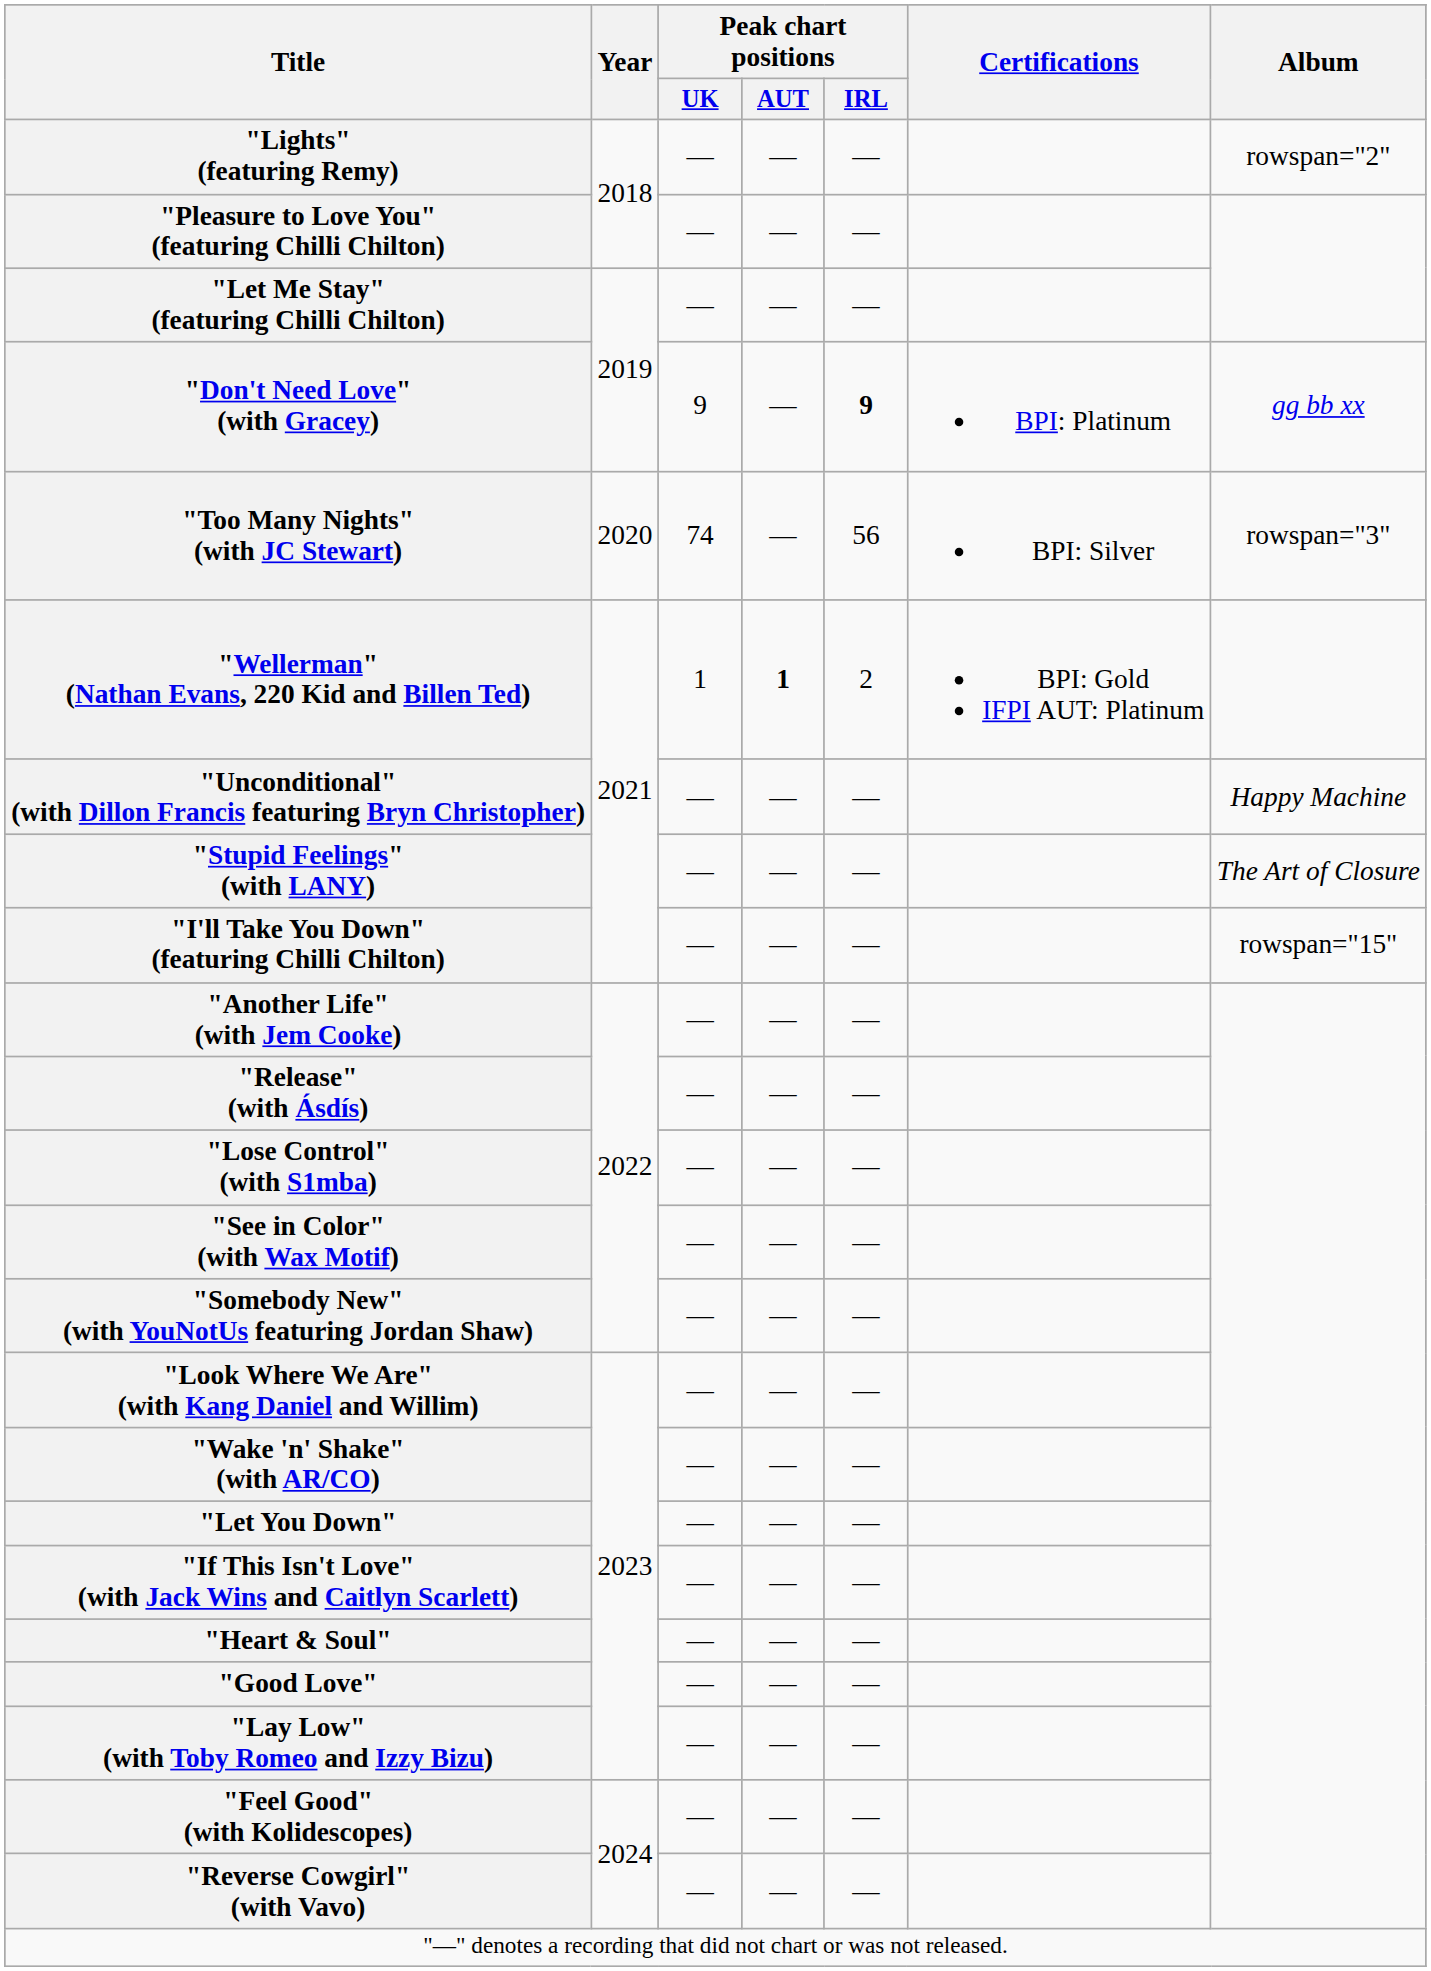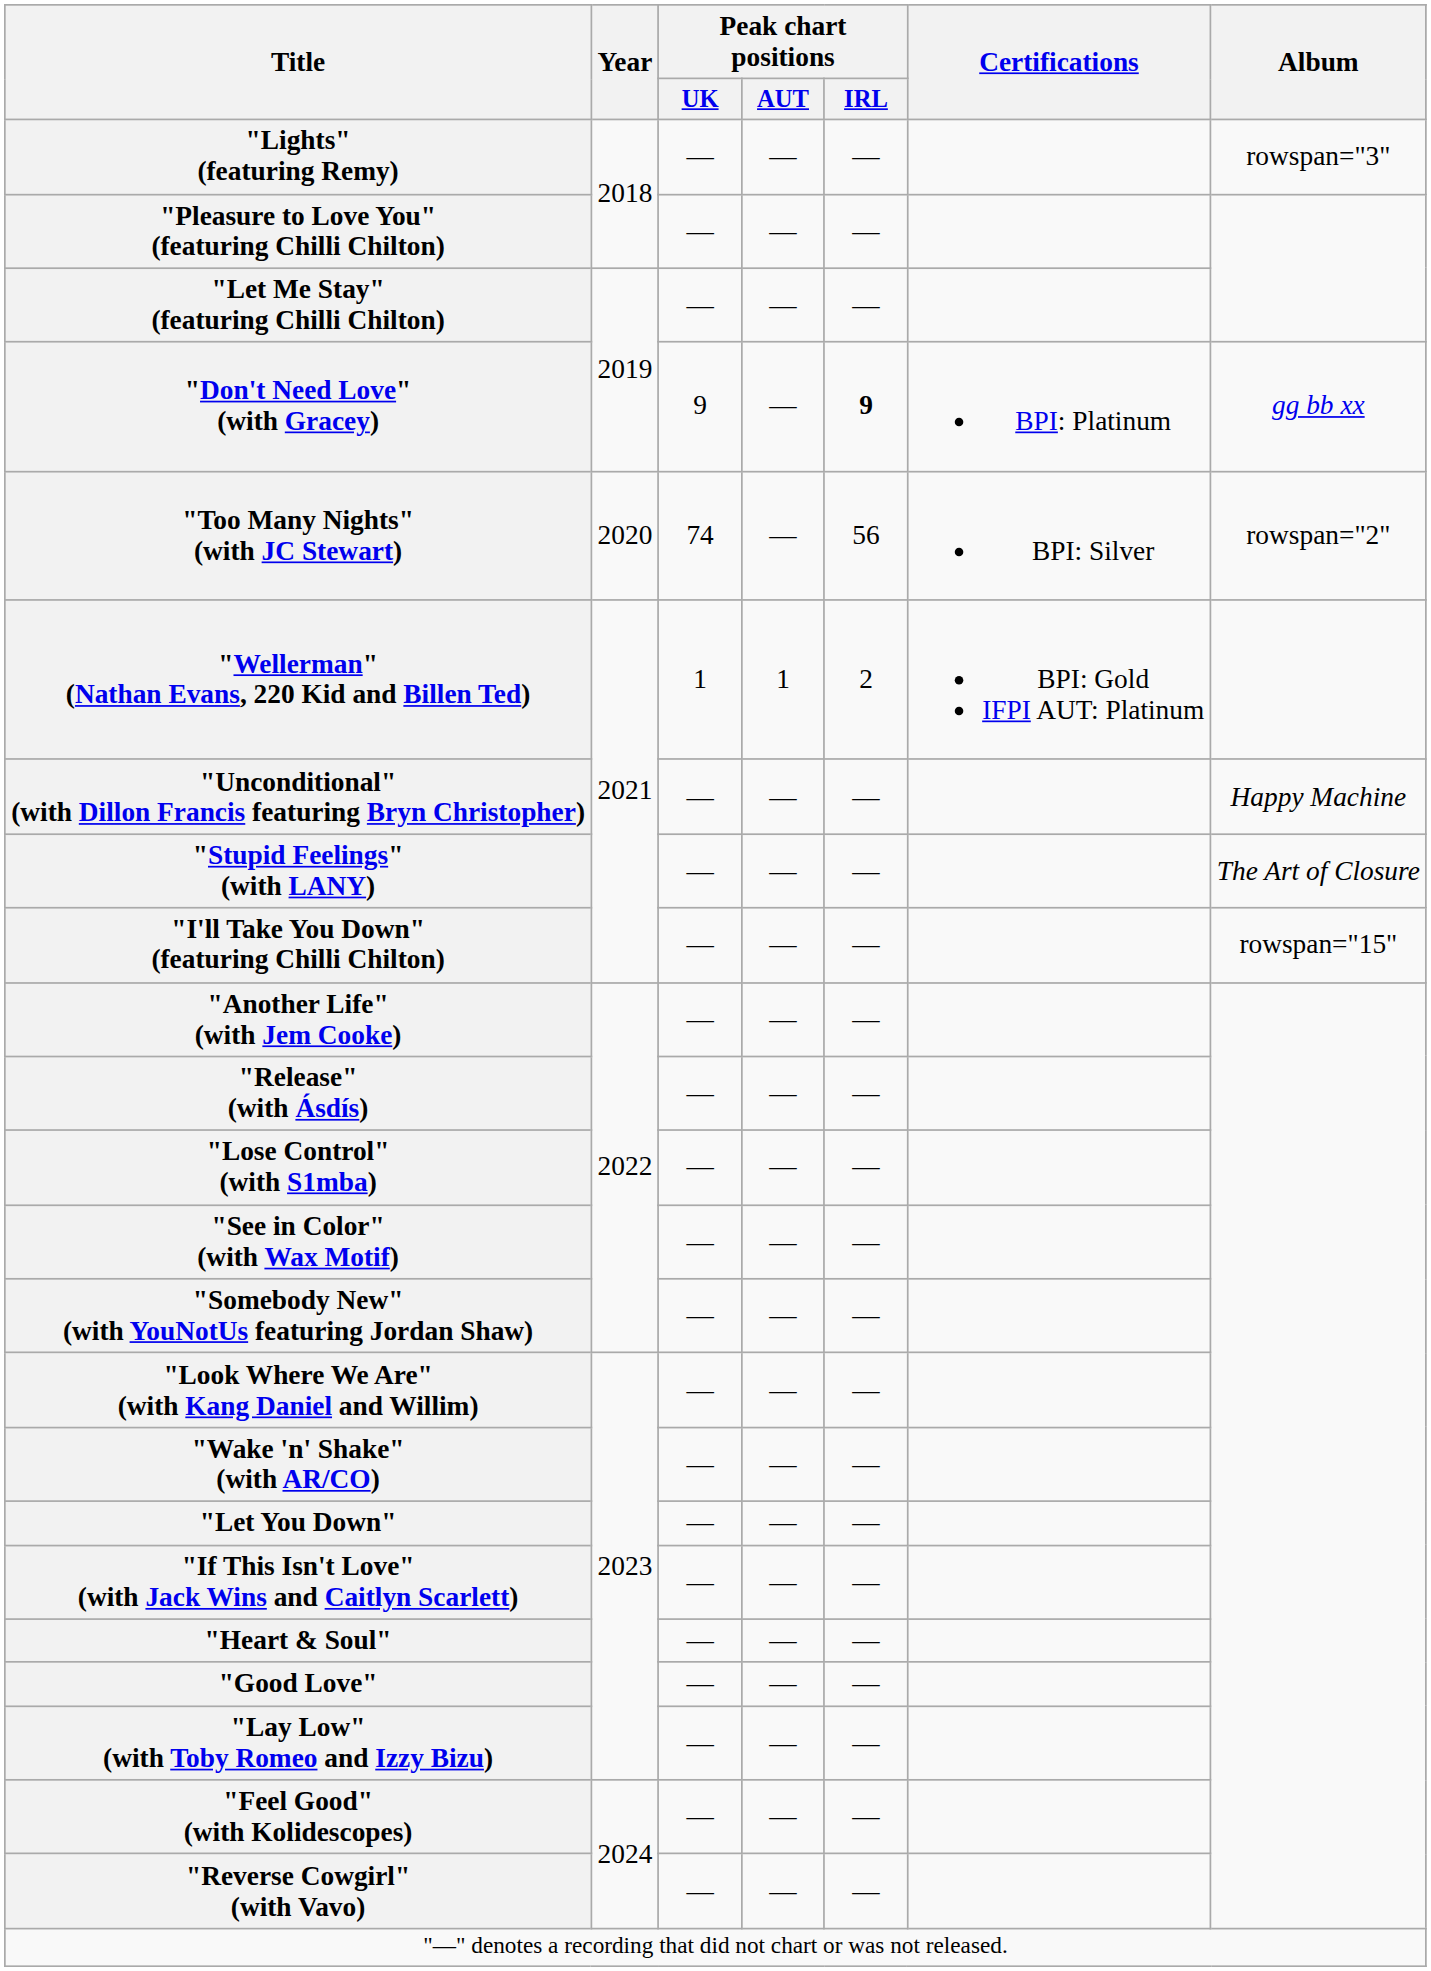"Lights" (featuring Remy) | Album: rowspan="2" -> rowspan="3"
"Too Many Nights" (with JC Stewart) | Album: rowspan="3" -> rowspan="2"
"Wellerman" (Nathan Evans, 220 Kid and Billen Ted) | Peak chart positions / AUT: bold -> normal
